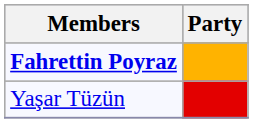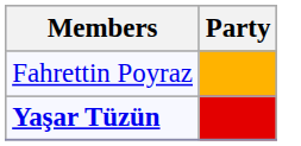Fahrettin Poyraz | Members: bold -> normal
Yaşar Tüzün | Members: normal -> bold
